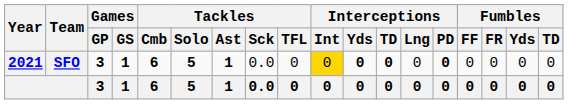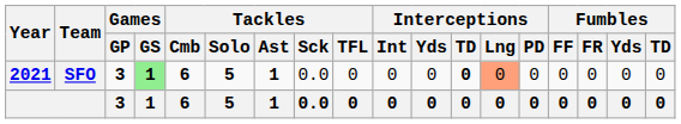SFO | Games / GS: no background -> lightgreen background
SFO | Interceptions / Int: gold background -> no background
SFO | Interceptions / Yds: bold -> normal
SFO | Interceptions / Lng: no background -> lightsalmon background
SFO | Interceptions / PD: bold -> normal
